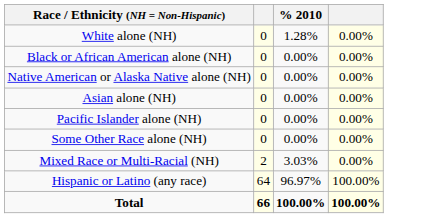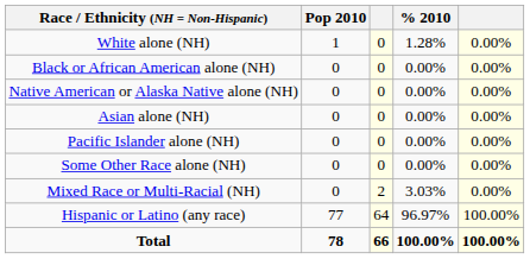+ column: Pop 2010 | 1 | 0 | 0 | 0 | 0 | 0 | 0 | 77 | 78
